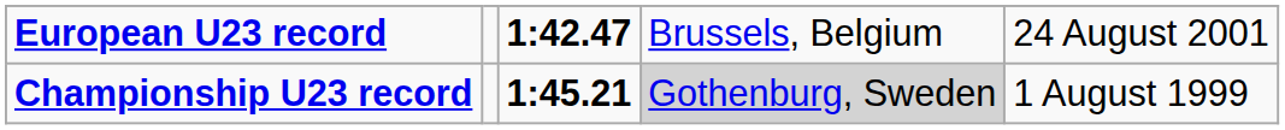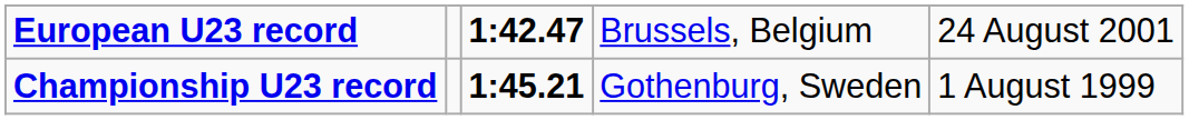Championship U23 record | column 4: lightgrey background -> no background
